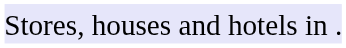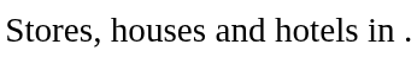Stores, houses and hotels in . | column 1: lavender background -> no background
